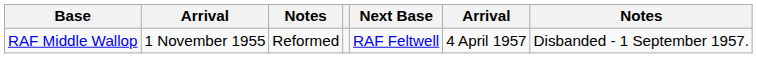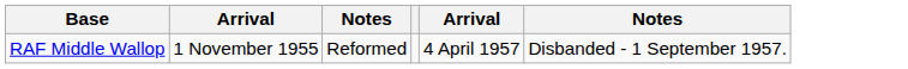- column: Next Base | RAF Feltwell
